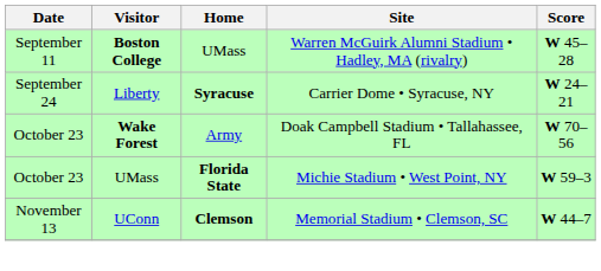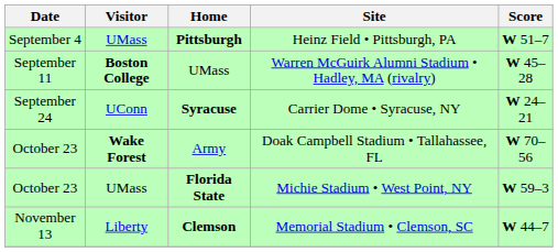+ row: September 4 | UMass | Pittsburgh | Heinz Field • Pittsburgh, PA | W 51–7
Syracuse | Visitor: Liberty -> UConn
Clemson | Visitor: UConn -> Liberty
